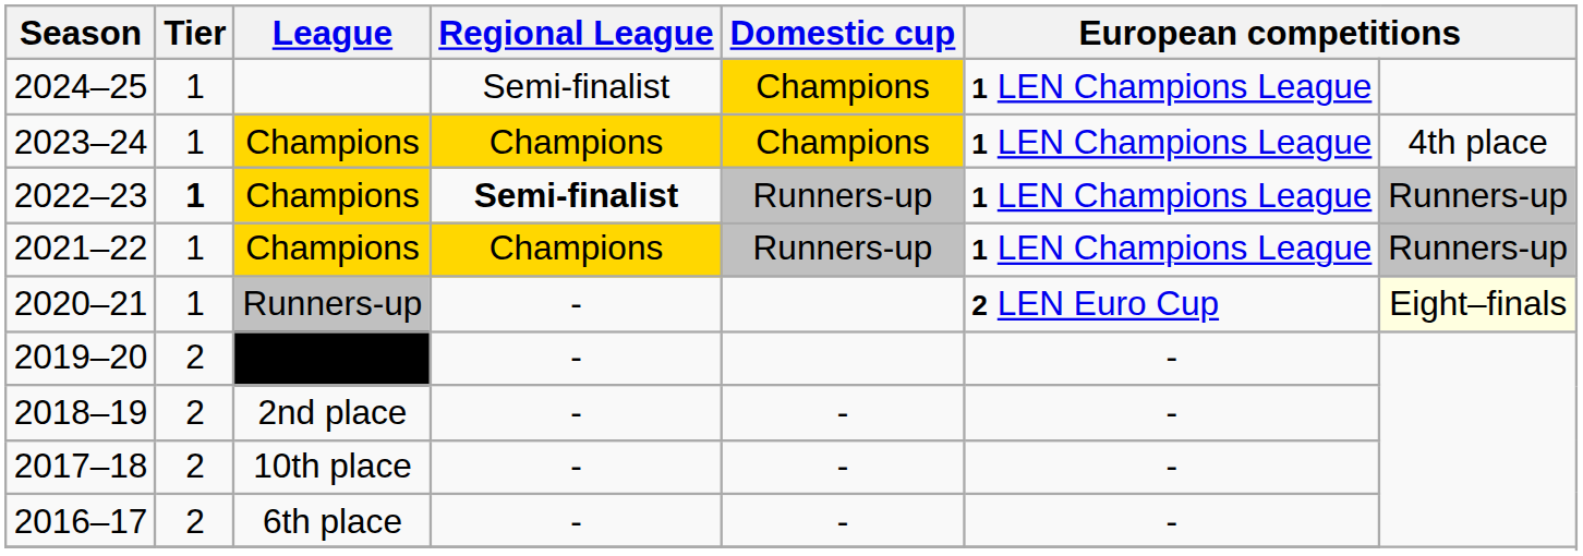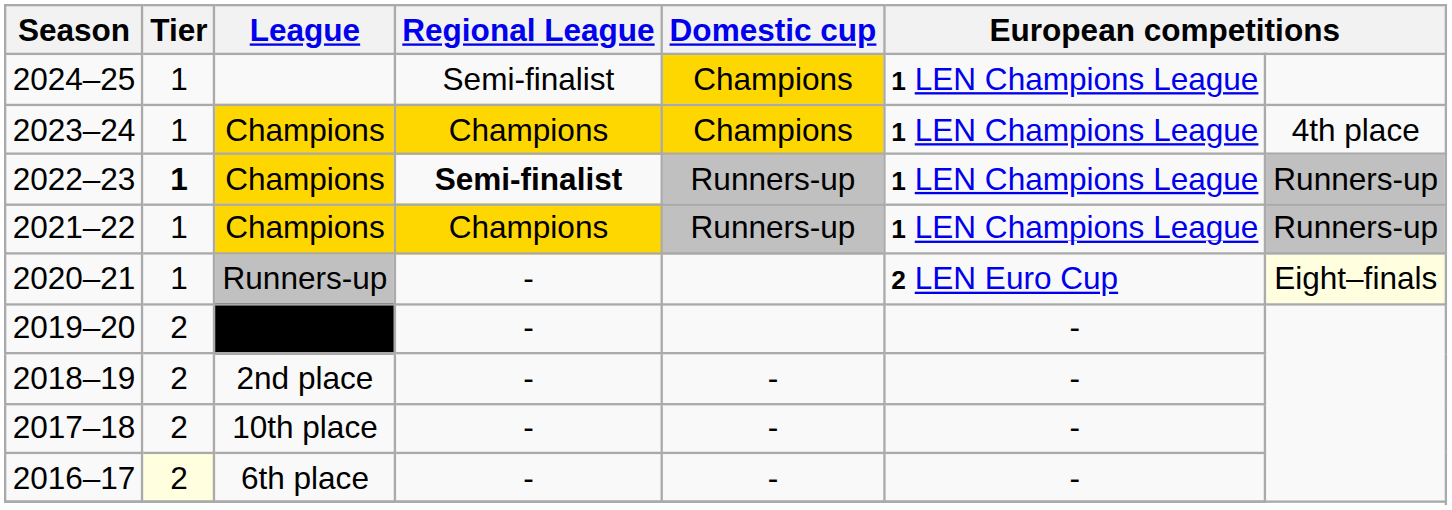2016–17 | Tier: no background -> lightyellow background
